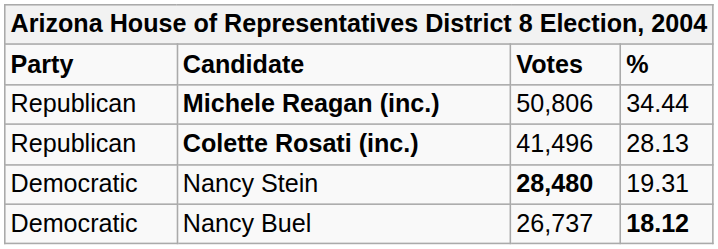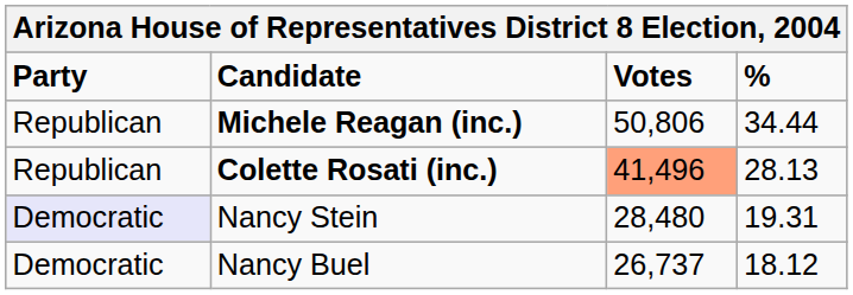Colette Rosati (inc.) | Votes: no background -> lightsalmon background
Nancy Stein | Party: no background -> lavender background
Nancy Stein | Votes: bold -> normal
Nancy Buel | %: bold -> normal
